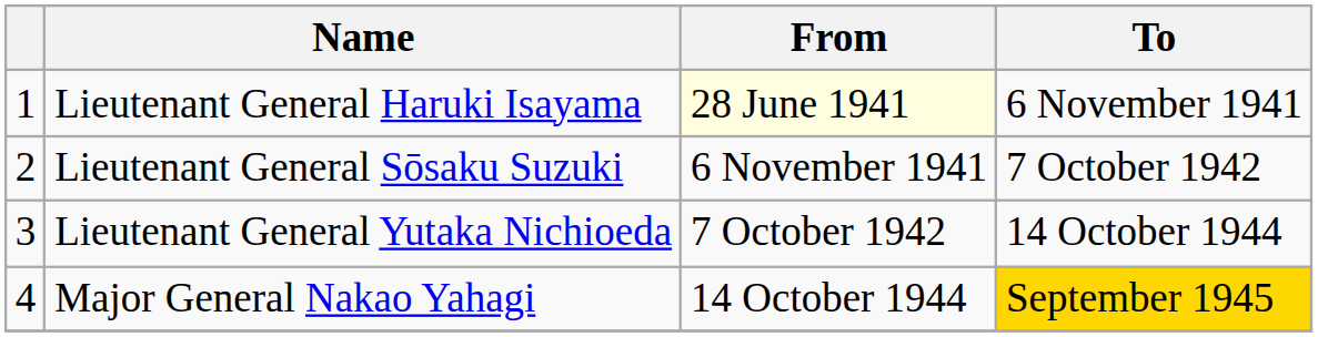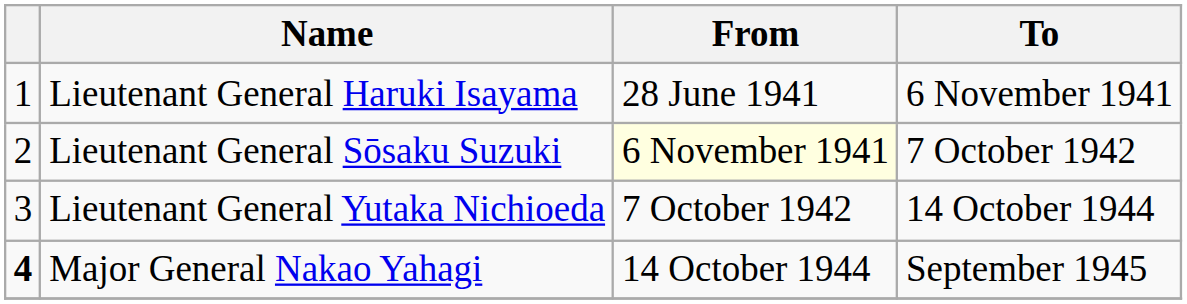Lieutenant General Haruki Isayama | From: lightyellow background -> no background
Lieutenant General Sōsaku Suzuki | From: no background -> lightyellow background
Major General Nakao Yahagi | column 1: normal -> bold
Major General Nakao Yahagi | To: gold background -> no background
